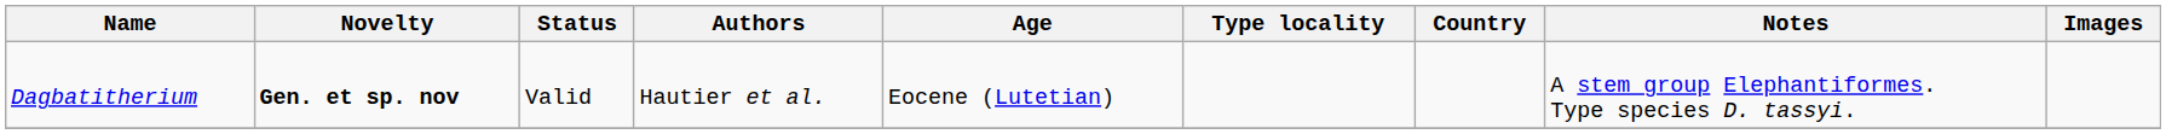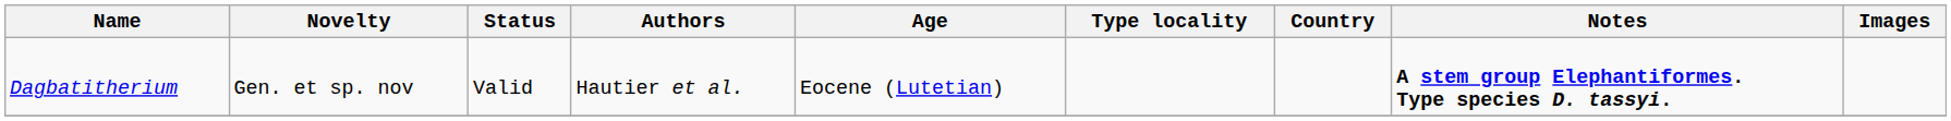Dagbatitherium | Novelty: bold -> normal
Dagbatitherium | Notes: normal -> bold
